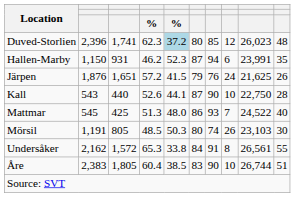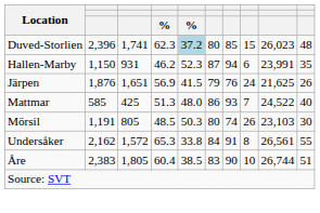Duved-Storlien | column 8: 12 -> 15
Järpen | column 4: 57.2 -> 56.9
- row: Kall | 543 | 440 | 52.6 | 44.1 | 87 | 90 | 10 | 22,750 | 28
Mattmar | column 2: 545 -> 585
